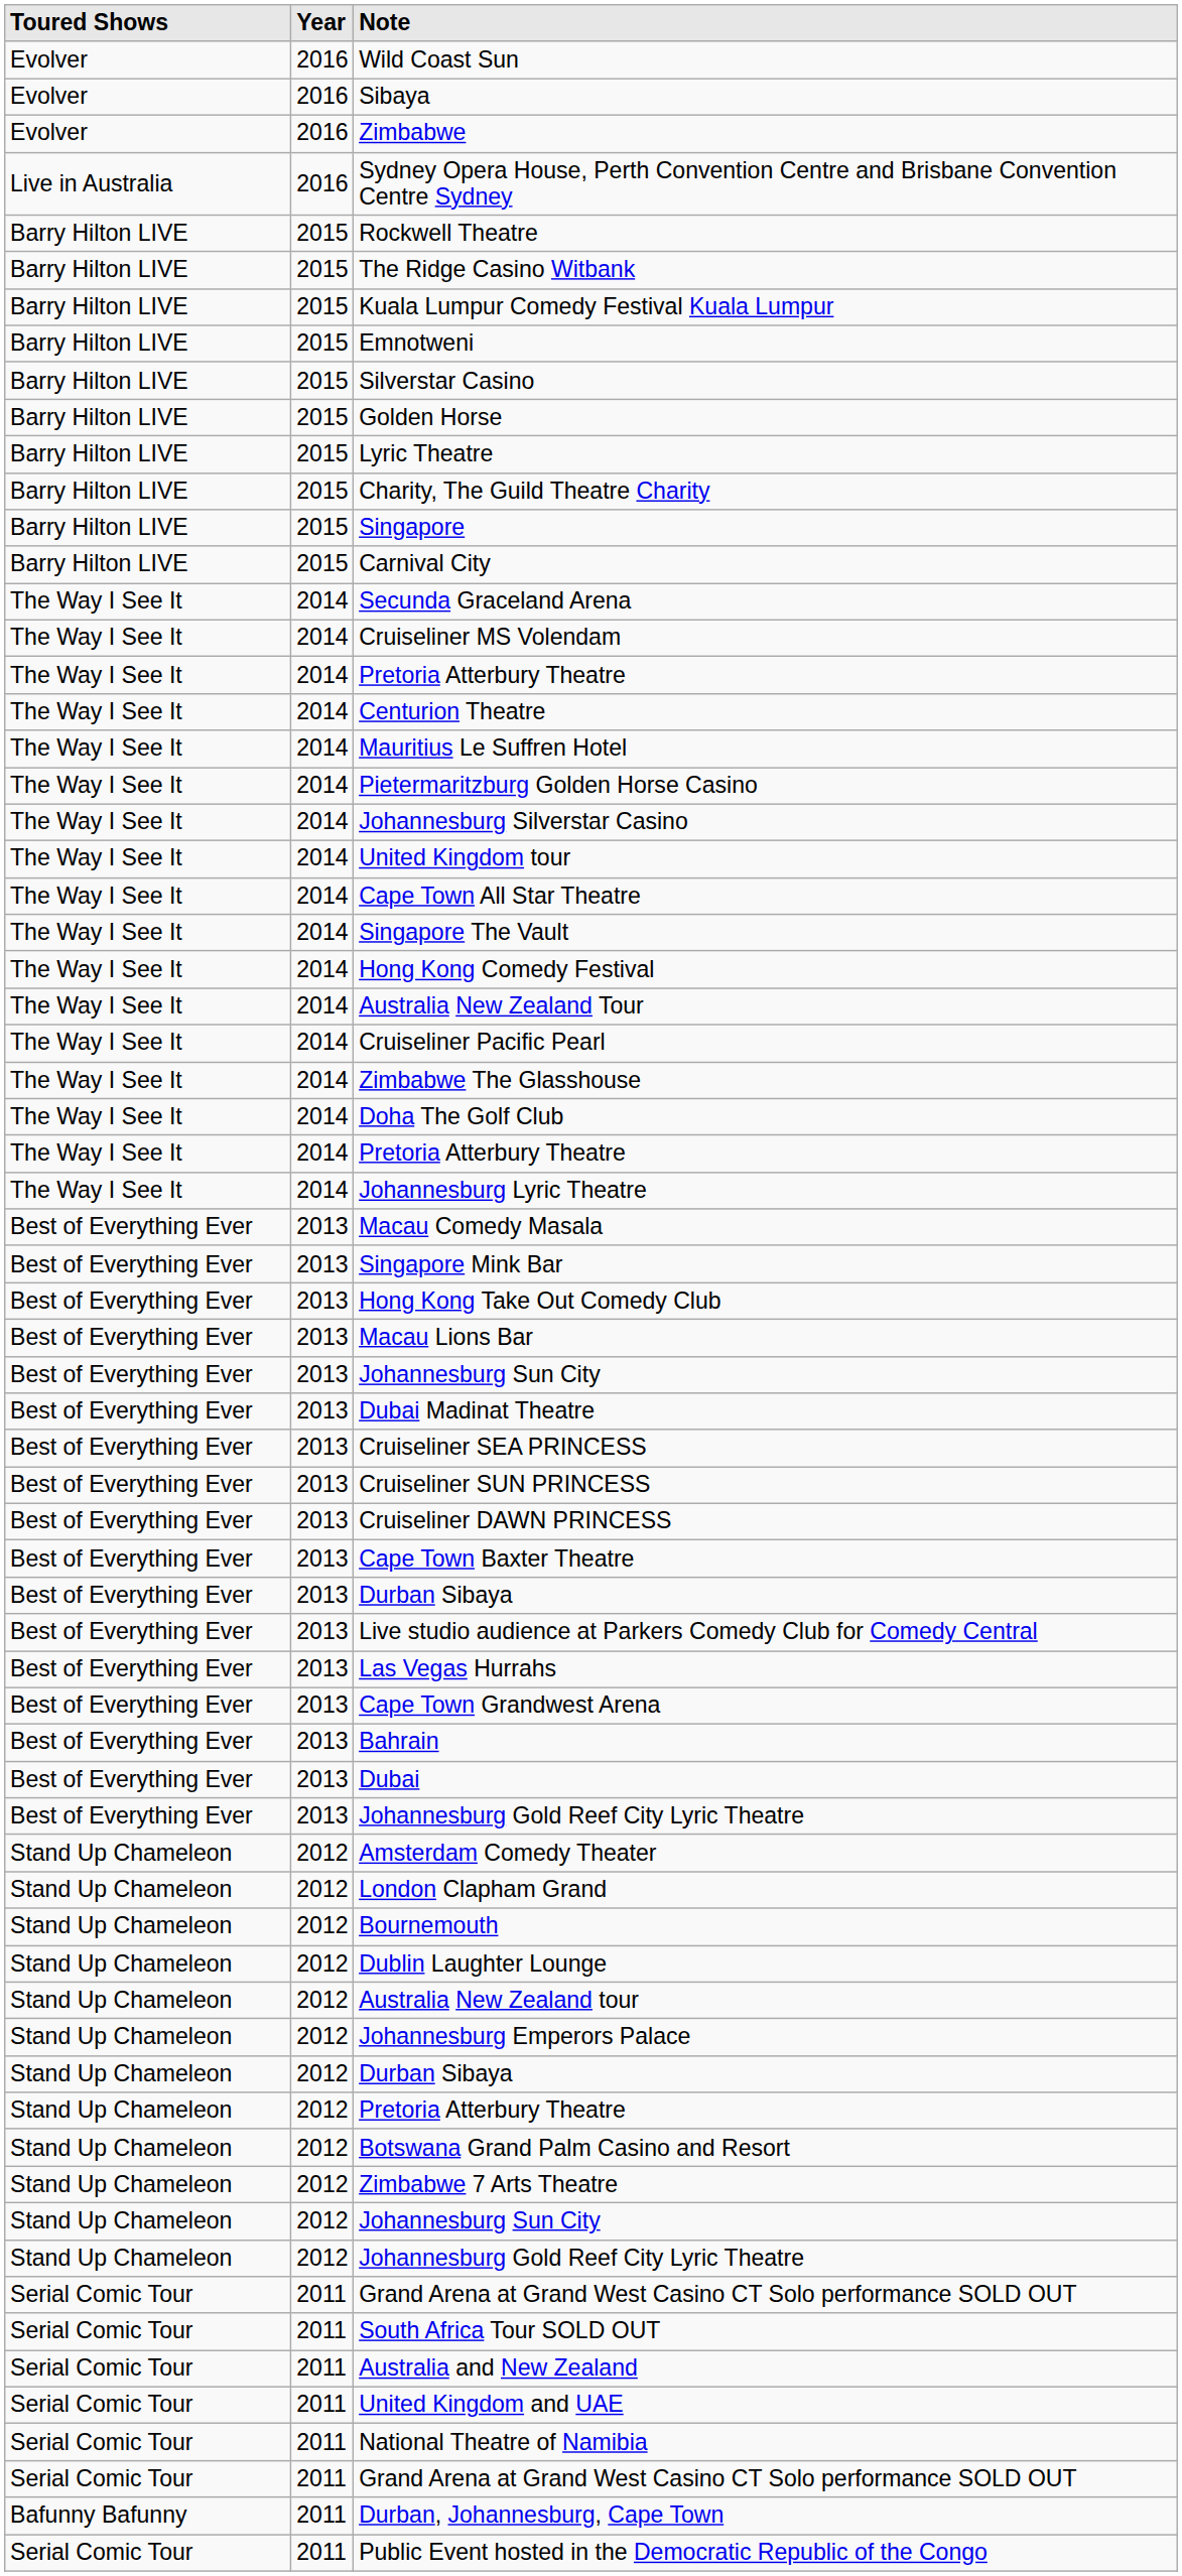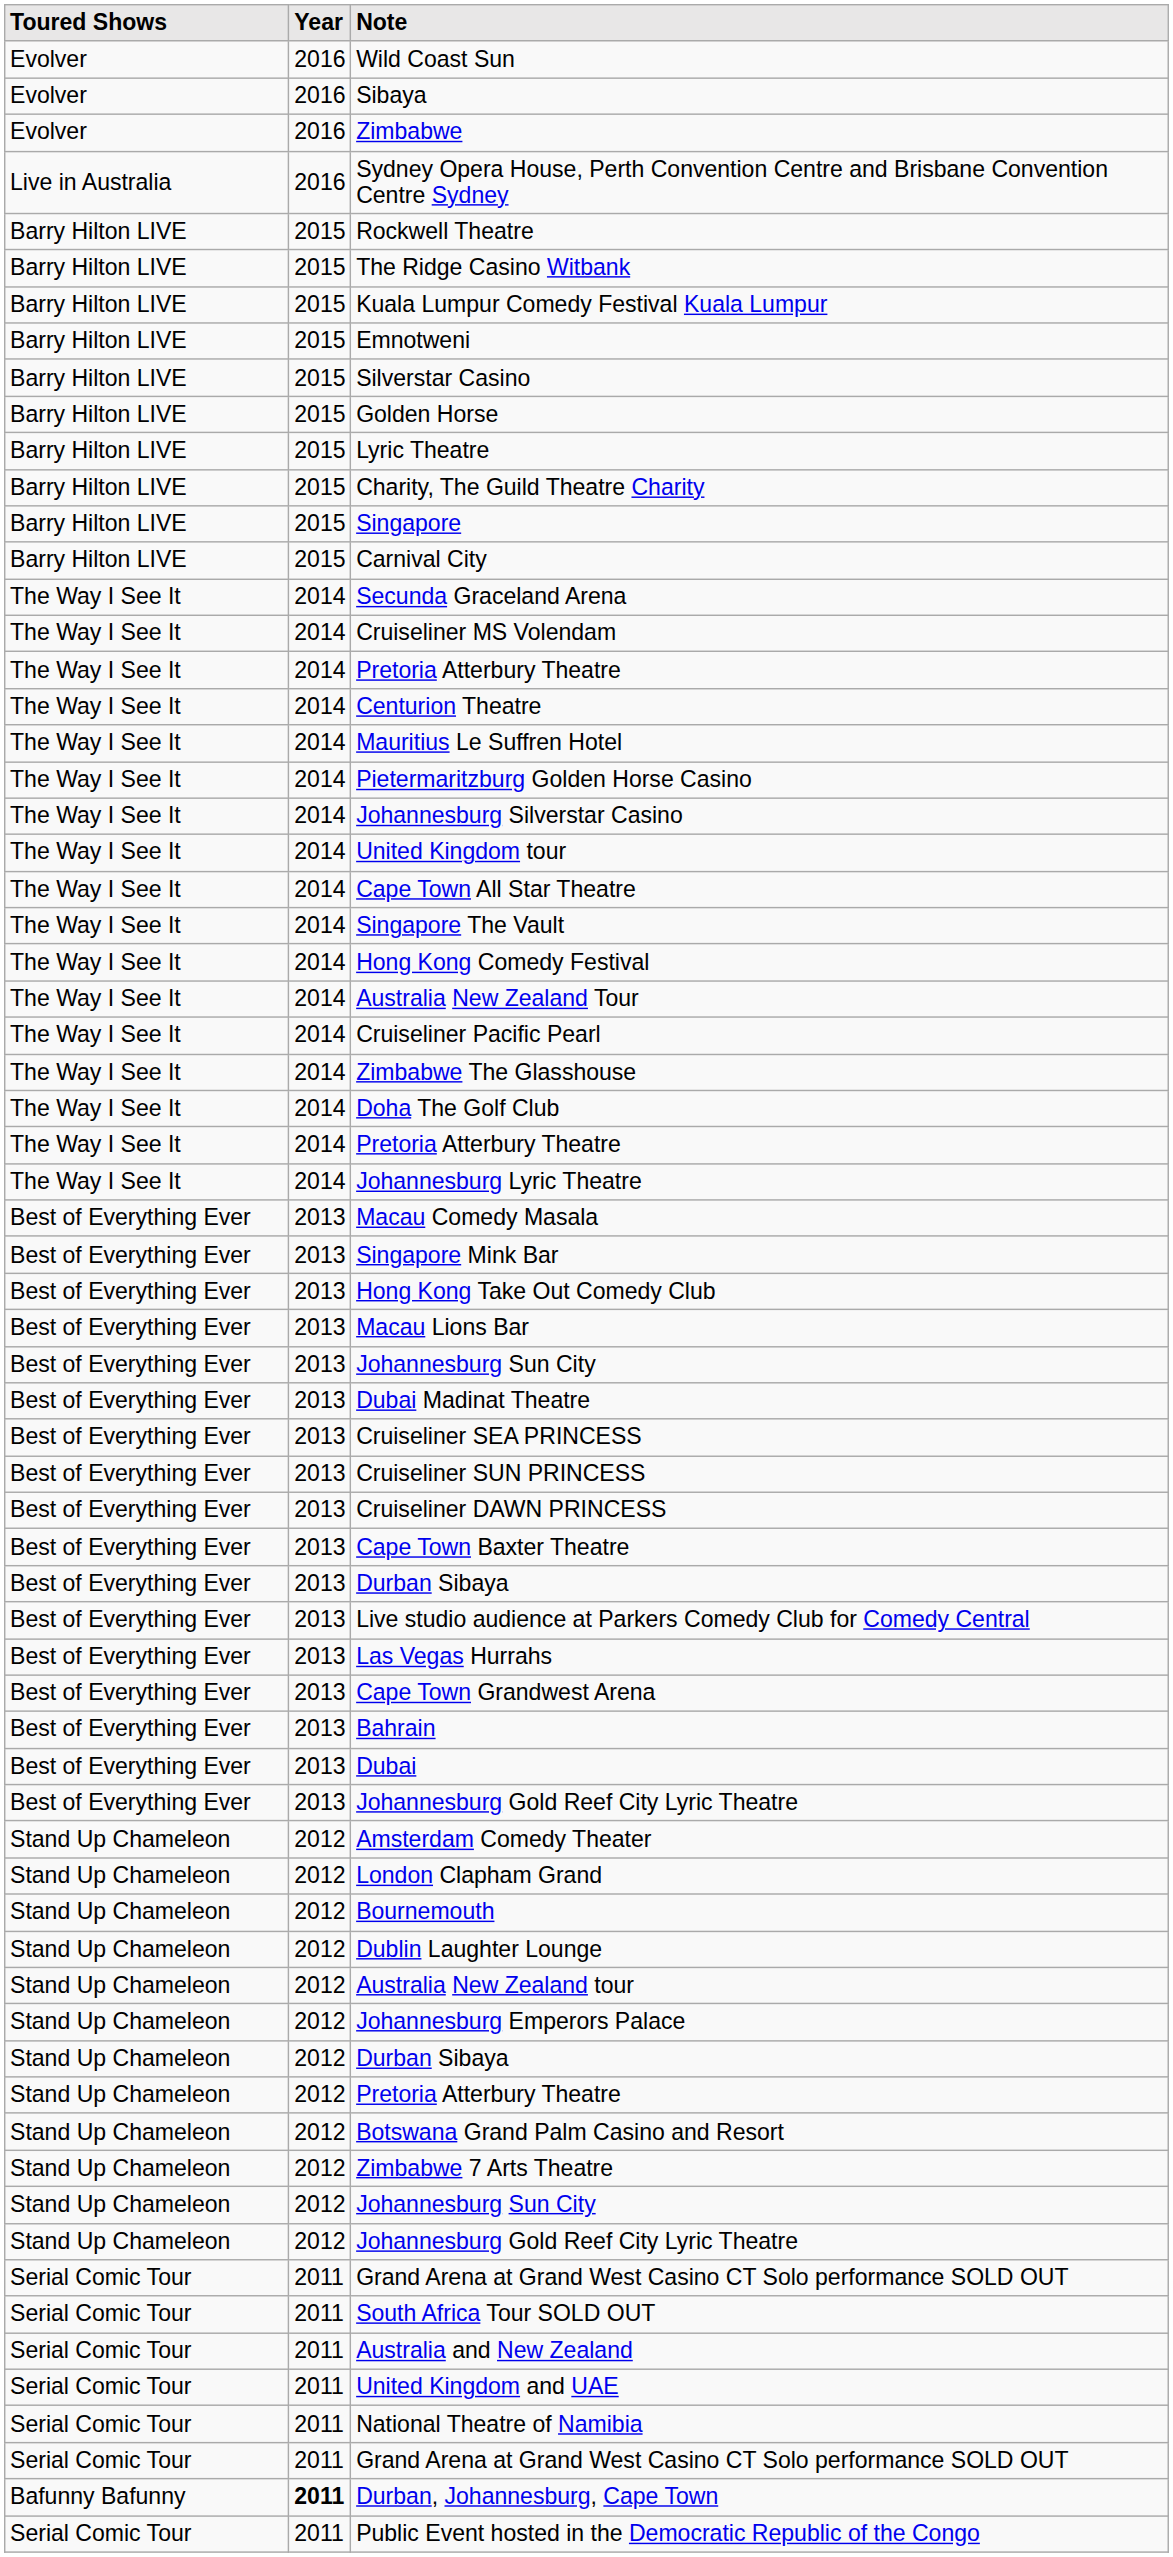Durban, Johannesburg, Cape Town | Year: normal -> bold
